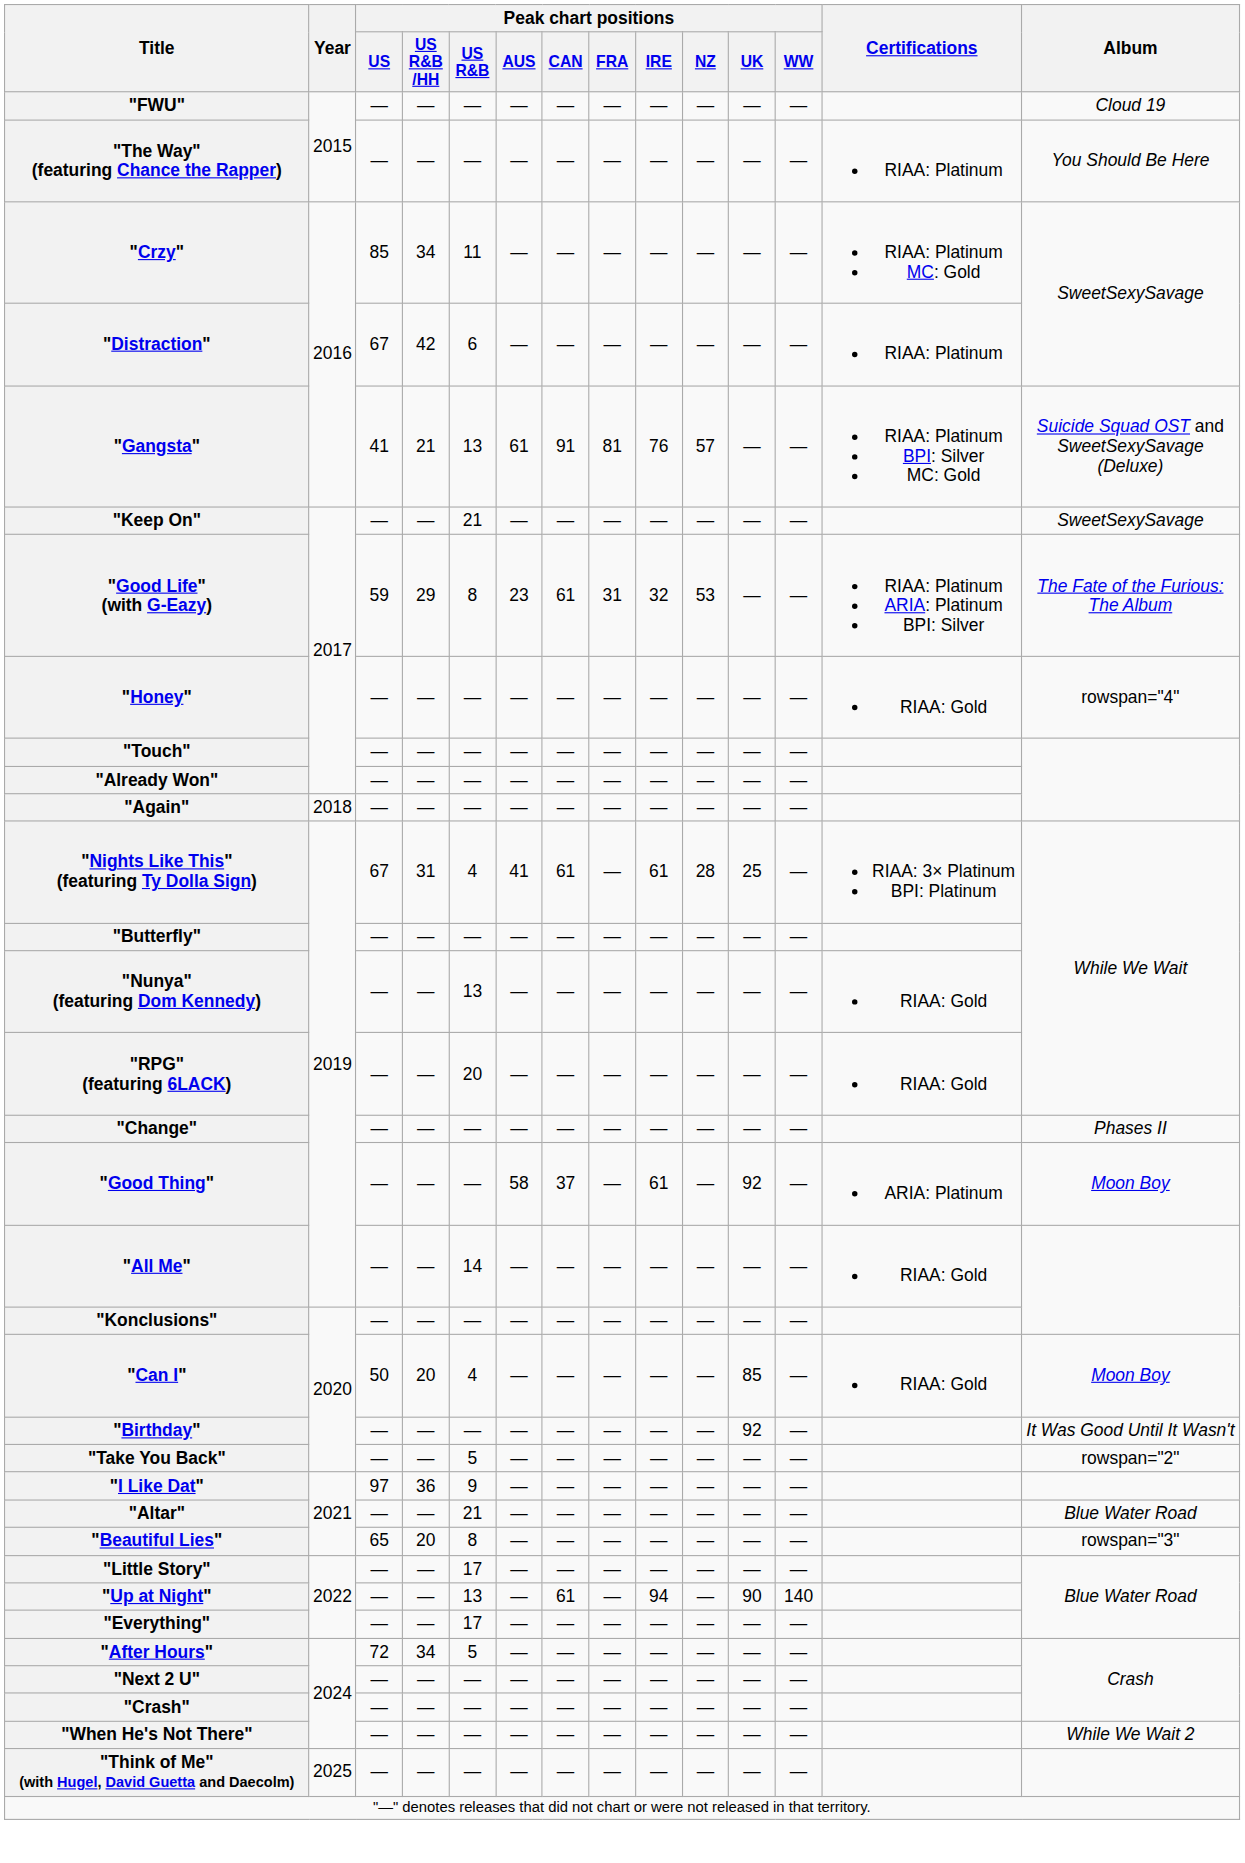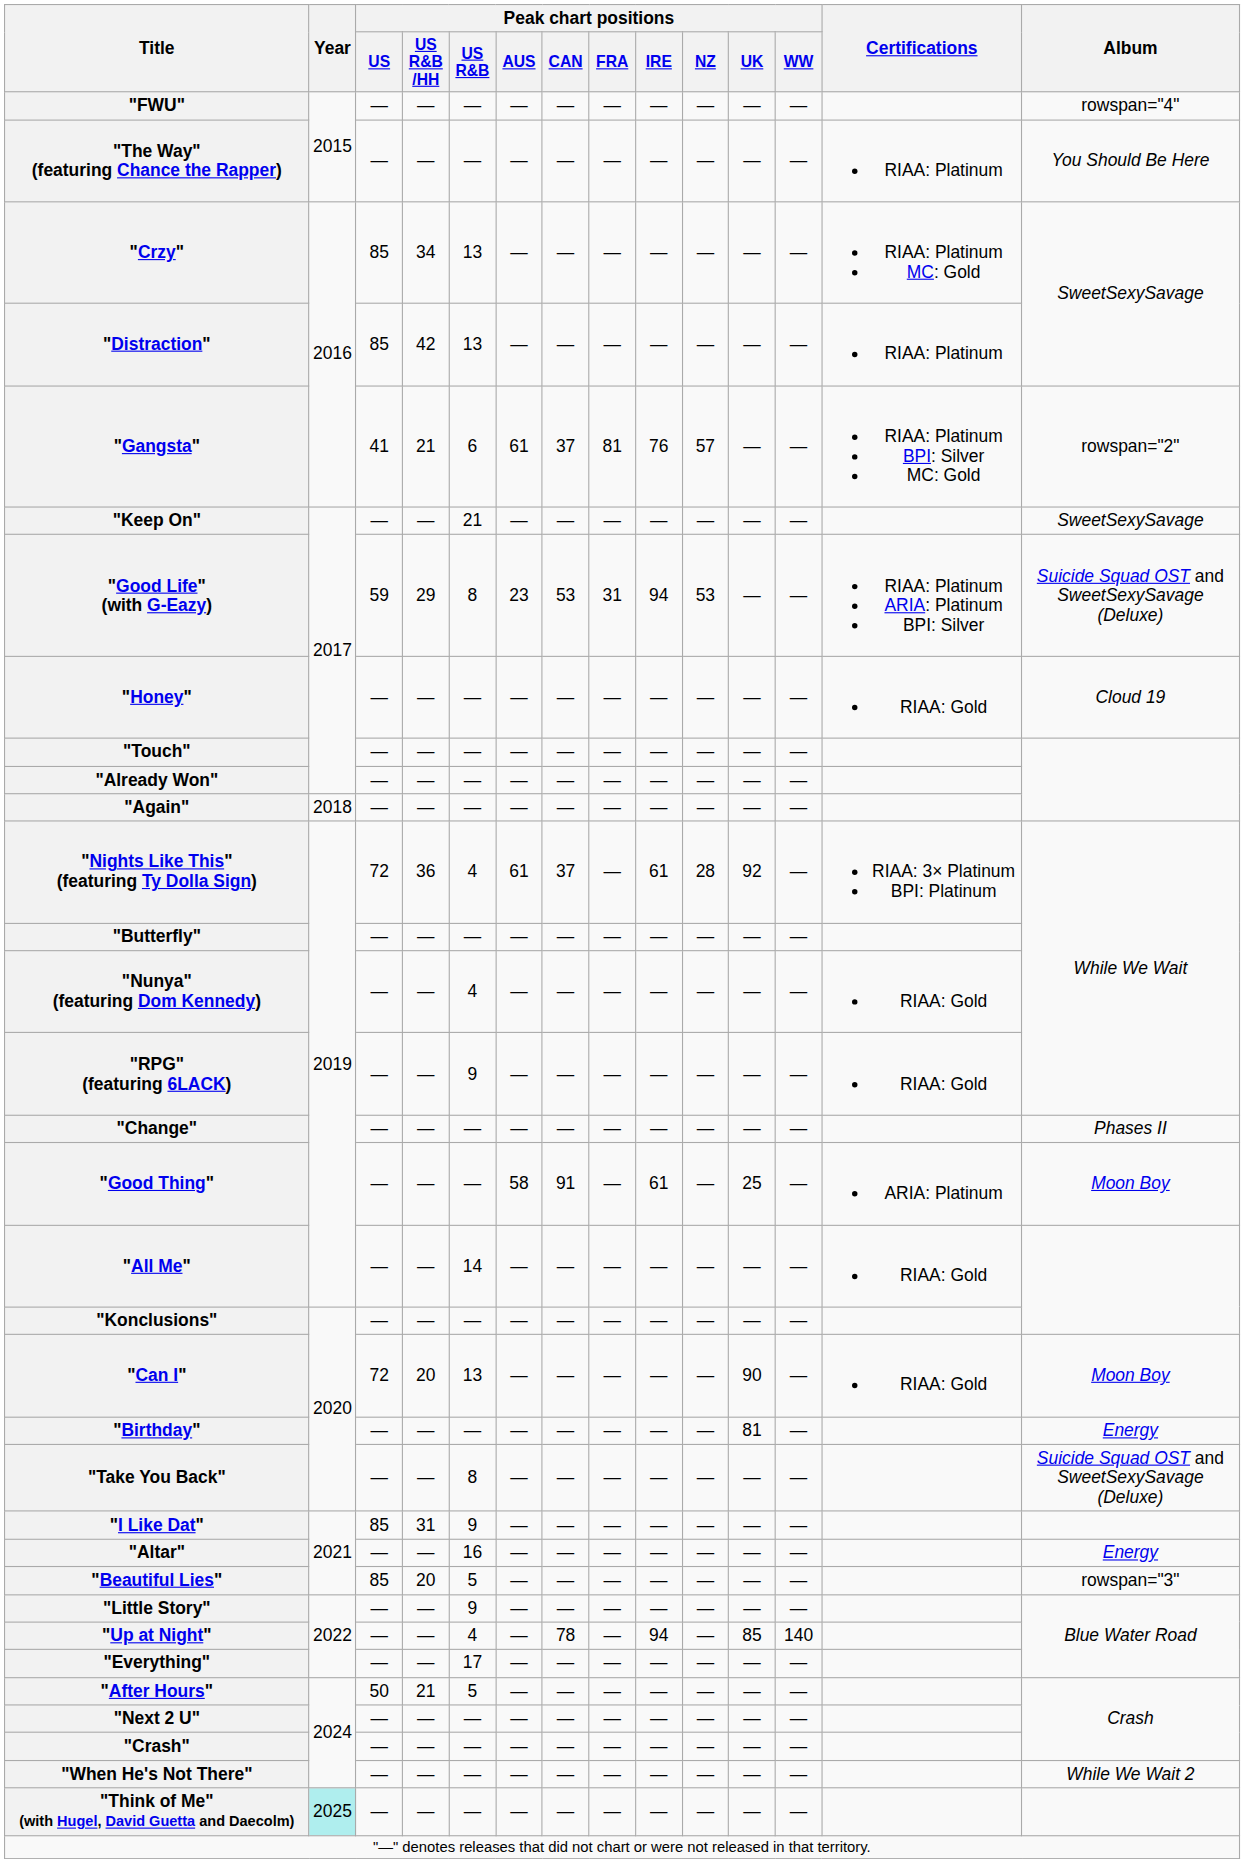"FWU" | Album: Cloud 19 -> rowspan="4"
"Crzy" | Peak chart positions / US R&B: 11 -> 13
"Distraction" | Peak chart positions / US: 67 -> 85
"Distraction" | Peak chart positions / US R&B: 6 -> 13
"Gangsta" | Peak chart positions / US R&B: 13 -> 6
"Gangsta" | Peak chart positions / CAN: 91 -> 37
"Gangsta" | Album: Suicide Squad OST and SweetSexySavage (Deluxe) -> rowspan="2"
"Good Life" (with G-Eazy) | Peak chart positions / CAN: 61 -> 53
"Good Life" (with G-Eazy) | Peak chart positions / IRE: 32 -> 94
"Good Life" (with G-Eazy) | Album: The Fate of the Furious: The Album -> Suicide Squad OST and SweetSexySavage (Deluxe)
"Honey" | Album: rowspan="4" -> Cloud 19
"Nights Like This" (featuring Ty Dolla Sign) | Peak chart positions / US: 67 -> 72
"Nights Like This" (featuring Ty Dolla Sign) | Peak chart positions / US R&B /HH: 31 -> 36
"Nights Like This" (featuring Ty Dolla Sign) | Peak chart positions / AUS: 41 -> 61
"Nights Like This" (featuring Ty Dolla Sign) | Peak chart positions / CAN: 61 -> 37
"Nights Like This" (featuring Ty Dolla Sign) | Peak chart positions / UK: 25 -> 92
"Nunya" (featuring Dom Kennedy) | Peak chart positions / US R&B: 13 -> 4
"RPG" (featuring 6LACK) | Peak chart positions / US R&B: 20 -> 9
"Good Thing" | Peak chart positions / CAN: 37 -> 91
"Good Thing" | Peak chart positions / UK: 92 -> 25
"Can I" | Peak chart positions / US: 50 -> 72
"Can I" | Peak chart positions / US R&B: 4 -> 13
"Can I" | Peak chart positions / UK: 85 -> 90
"Birthday" | Peak chart positions / UK: 92 -> 81
"Birthday" | Album: It Was Good Until It Wasn't -> Energy
"Take You Back" | Peak chart positions / US R&B: 5 -> 8
"Take You Back" | Album: rowspan="2" -> Suicide Squad OST and SweetSexySavage (Deluxe)
"I Like Dat" | Peak chart positions / US: 97 -> 85
"I Like Dat" | Peak chart positions / US R&B /HH: 36 -> 31
"Altar" | Peak chart positions / US R&B: 21 -> 16
"Altar" | Album: Blue Water Road -> Energy
"Beautiful Lies" | Peak chart positions / US: 65 -> 85
"Beautiful Lies" | Peak chart positions / US R&B: 8 -> 5
"Little Story" | Peak chart positions / US R&B: 17 -> 9
"Up at Night" | Peak chart positions / US R&B: 13 -> 4
"Up at Night" | Peak chart positions / CAN: 61 -> 78
"Up at Night" | Peak chart positions / UK: 90 -> 85
"After Hours" | Peak chart positions / US: 72 -> 50
"After Hours" | Peak chart positions / US R&B /HH: 34 -> 21
"Think of Me" (with Hugel, David Guetta and Daecolm) | Year: no background -> paleturquoise background
